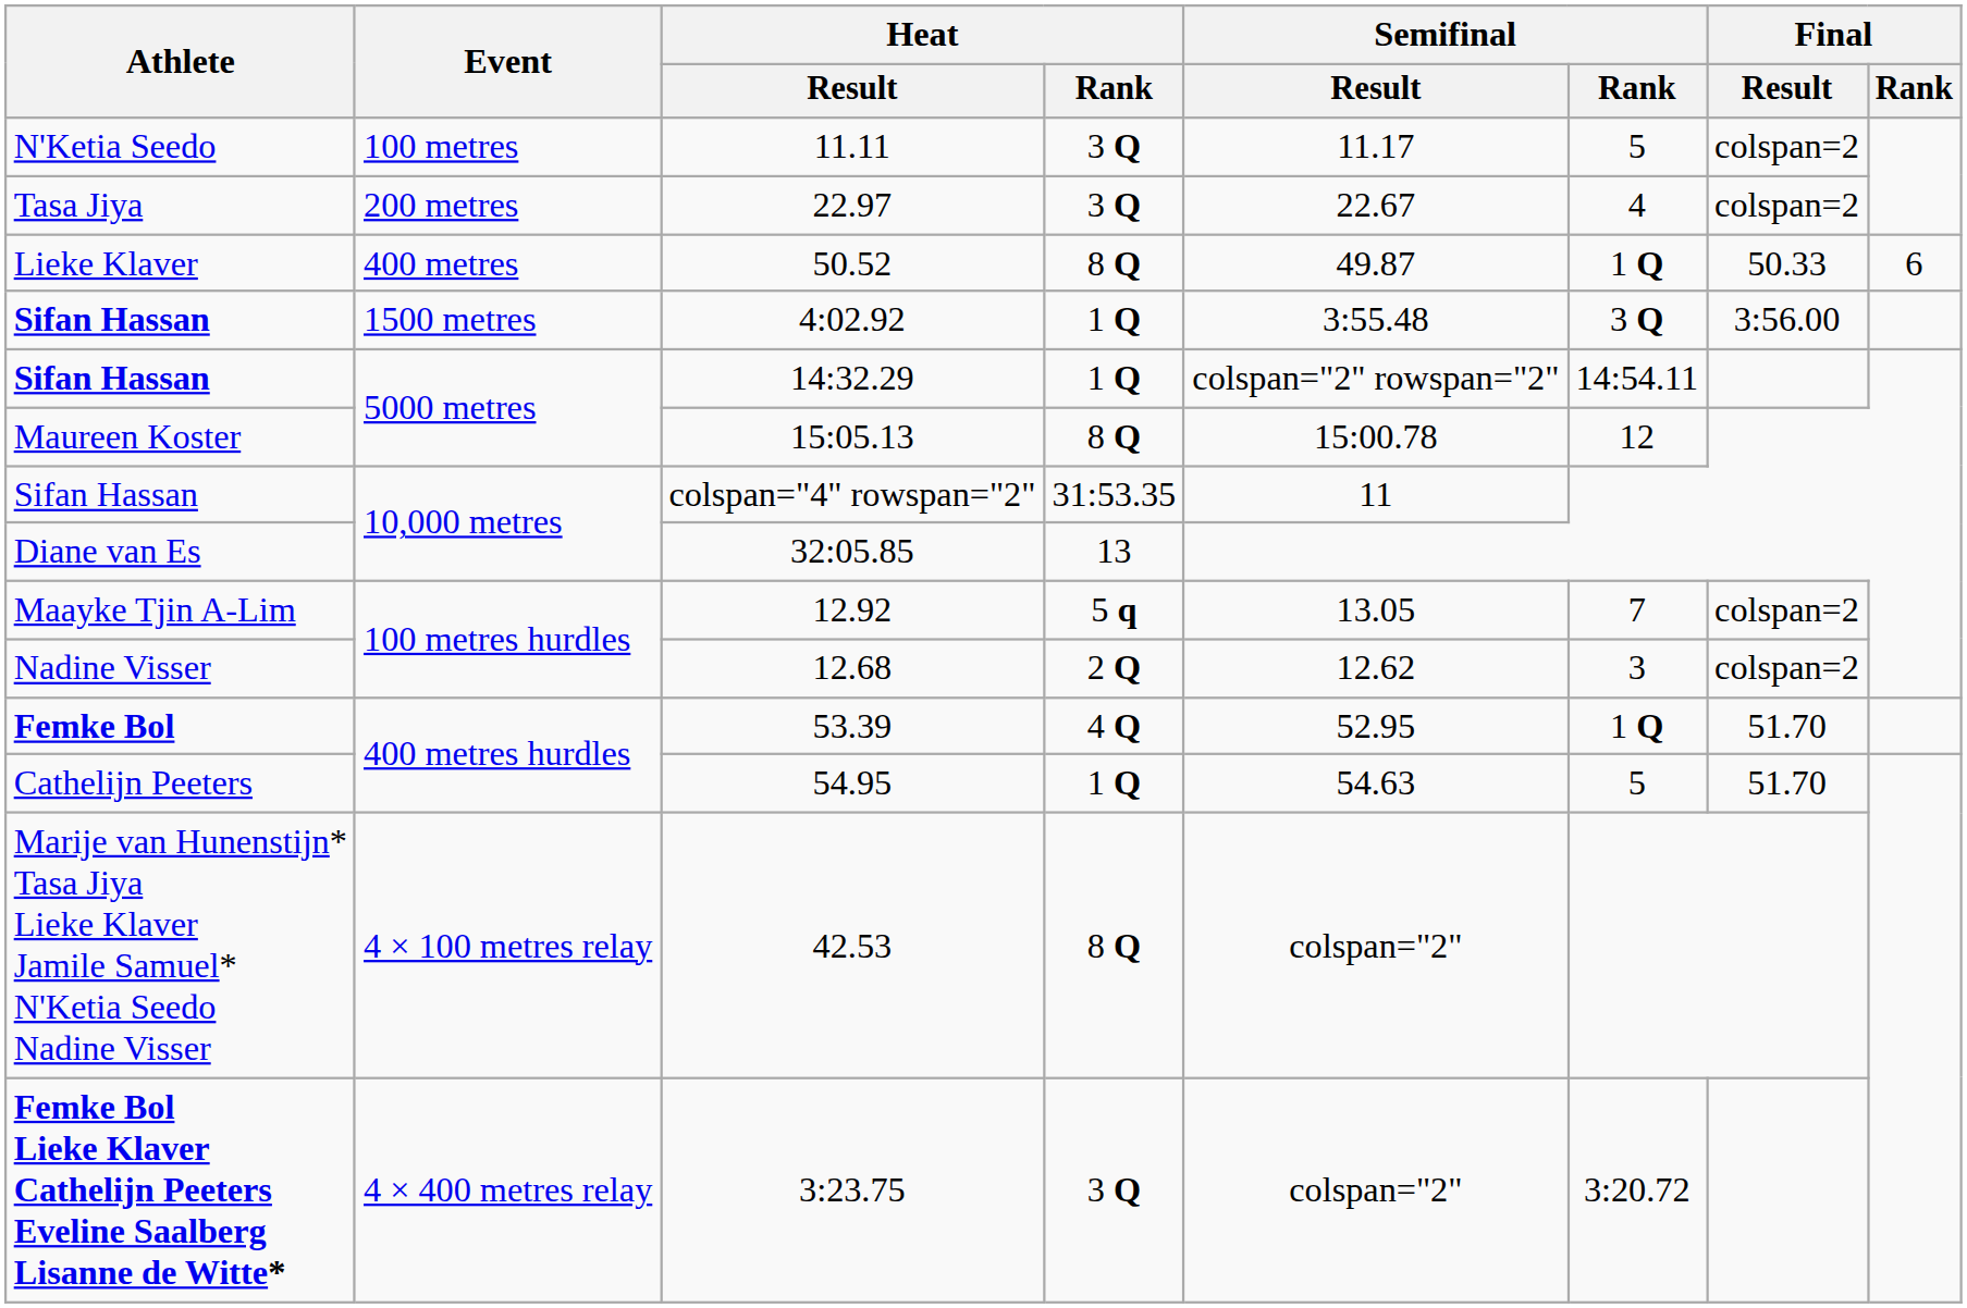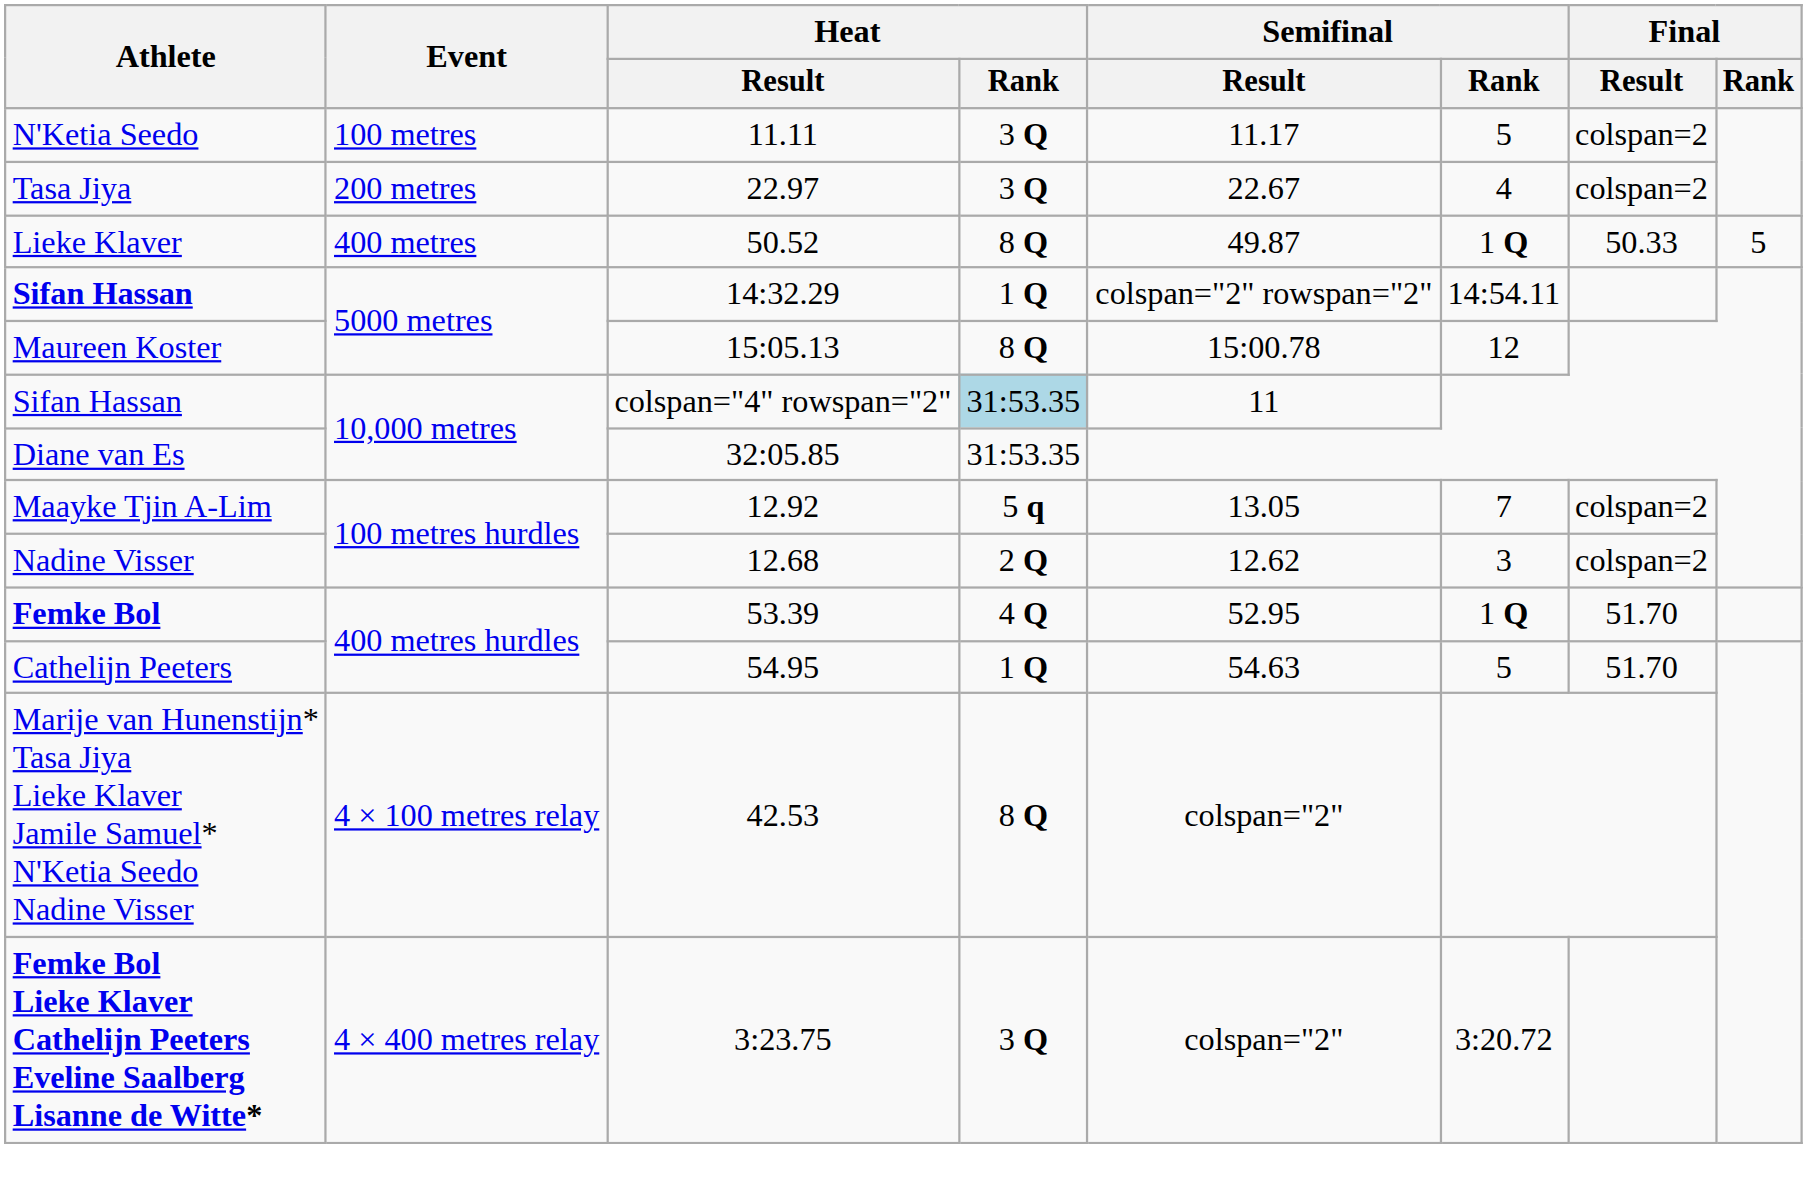50.52 | Final / Rank: 6 -> 5
- row: Sifan Hassan | 1500 metres | 4:02.92 | 1 Q | 3:55.48 | 3 Q | 3:56.00
colspan="4" rowspan="2" | Heat / Rank: no background -> lightblue background
32:05.85 | Heat / Rank: 13 -> 31:53.35
